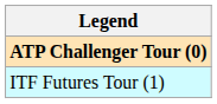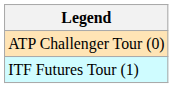row 2 | column 1: bold -> normal
